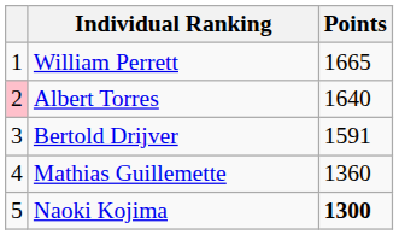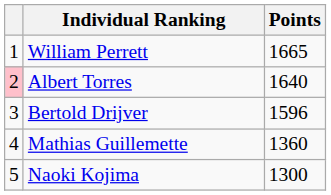Bertold Drijver | Points: 1591 -> 1596
Naoki Kojima | Points: bold -> normal
